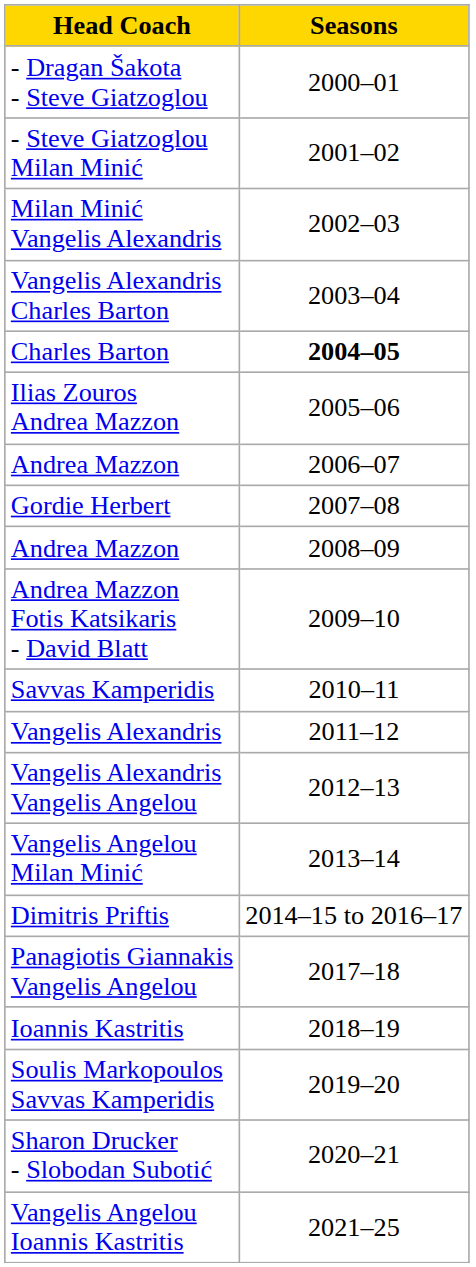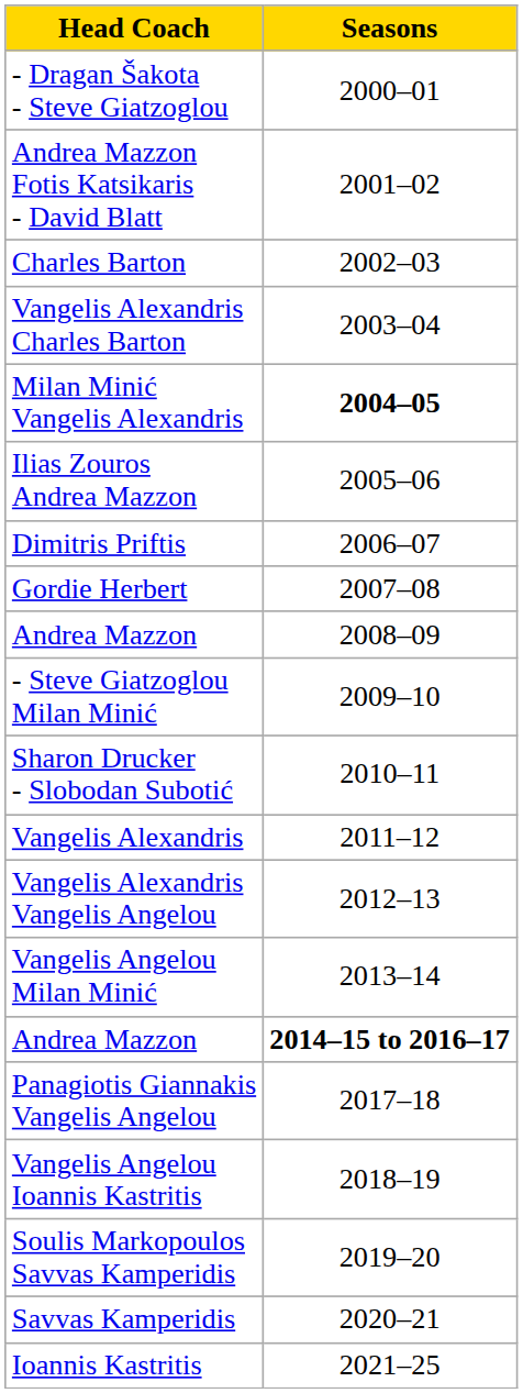row 3 | Head Coach: - Steve Giatzoglou Milan Minić -> Andrea Mazzon Fotis Katsikaris - David Blatt
row 4 | Head Coach: Milan Minić Vangelis Alexandris -> Charles Barton
row 6 | Head Coach: Charles Barton -> Milan Minić Vangelis Alexandris
row 8 | Head Coach: Andrea Mazzon -> Dimitris Priftis
row 11 | Head Coach: Andrea Mazzon Fotis Katsikaris - David Blatt -> - Steve Giatzoglou Milan Minić
row 12 | Head Coach: Savvas Kamperidis -> Sharon Drucker - Slobodan Subotić
row 16 | Head Coach: Dimitris Priftis -> Andrea Mazzon
row 16 | Seasons: normal -> bold
row 18 | Head Coach: Ioannis Kastritis -> Vangelis Angelou Ioannis Kastritis
row 20 | Head Coach: Sharon Drucker - Slobodan Subotić -> Savvas Kamperidis
row 21 | Head Coach: Vangelis Angelou Ioannis Kastritis -> Ioannis Kastritis
